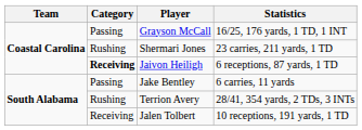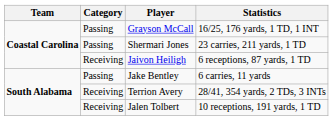Shermari Jones | Category: Rushing -> Passing
Jaivon Heiligh | Category: bold -> normal
Terrion Avery | Category: Rushing -> Receiving
